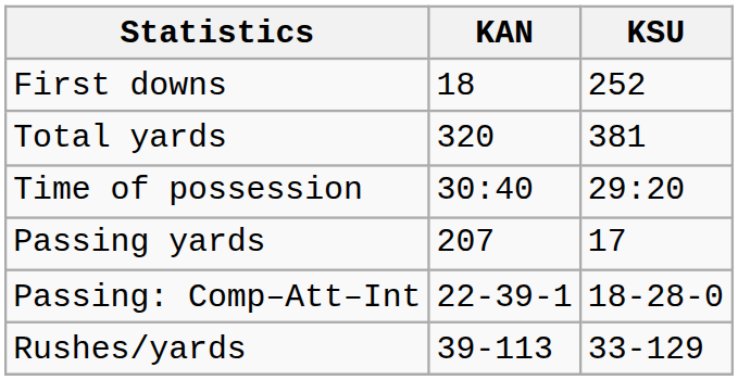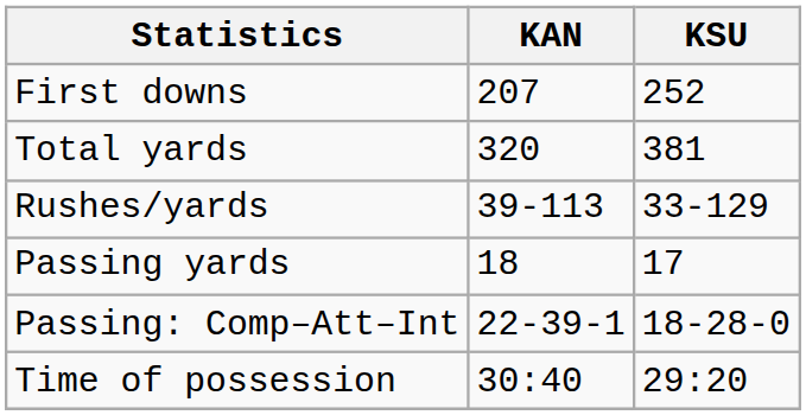First downs | KAN: 18 -> 207
rows swapped: Rushes/yards <-> Time of possession
Passing yards | KAN: 207 -> 18
